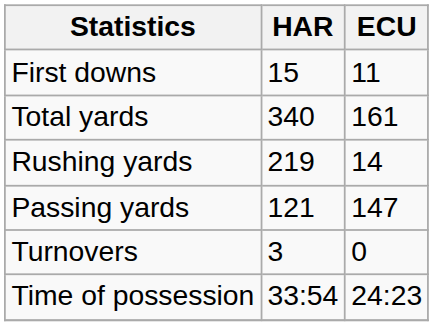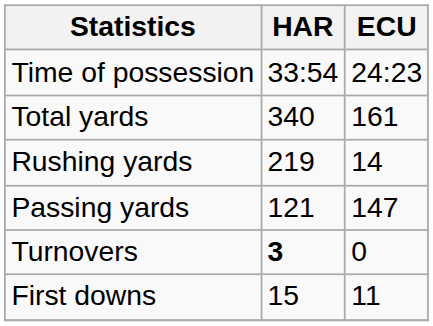rows swapped: First downs <-> Time of possession
Turnovers | HAR: normal -> bold
